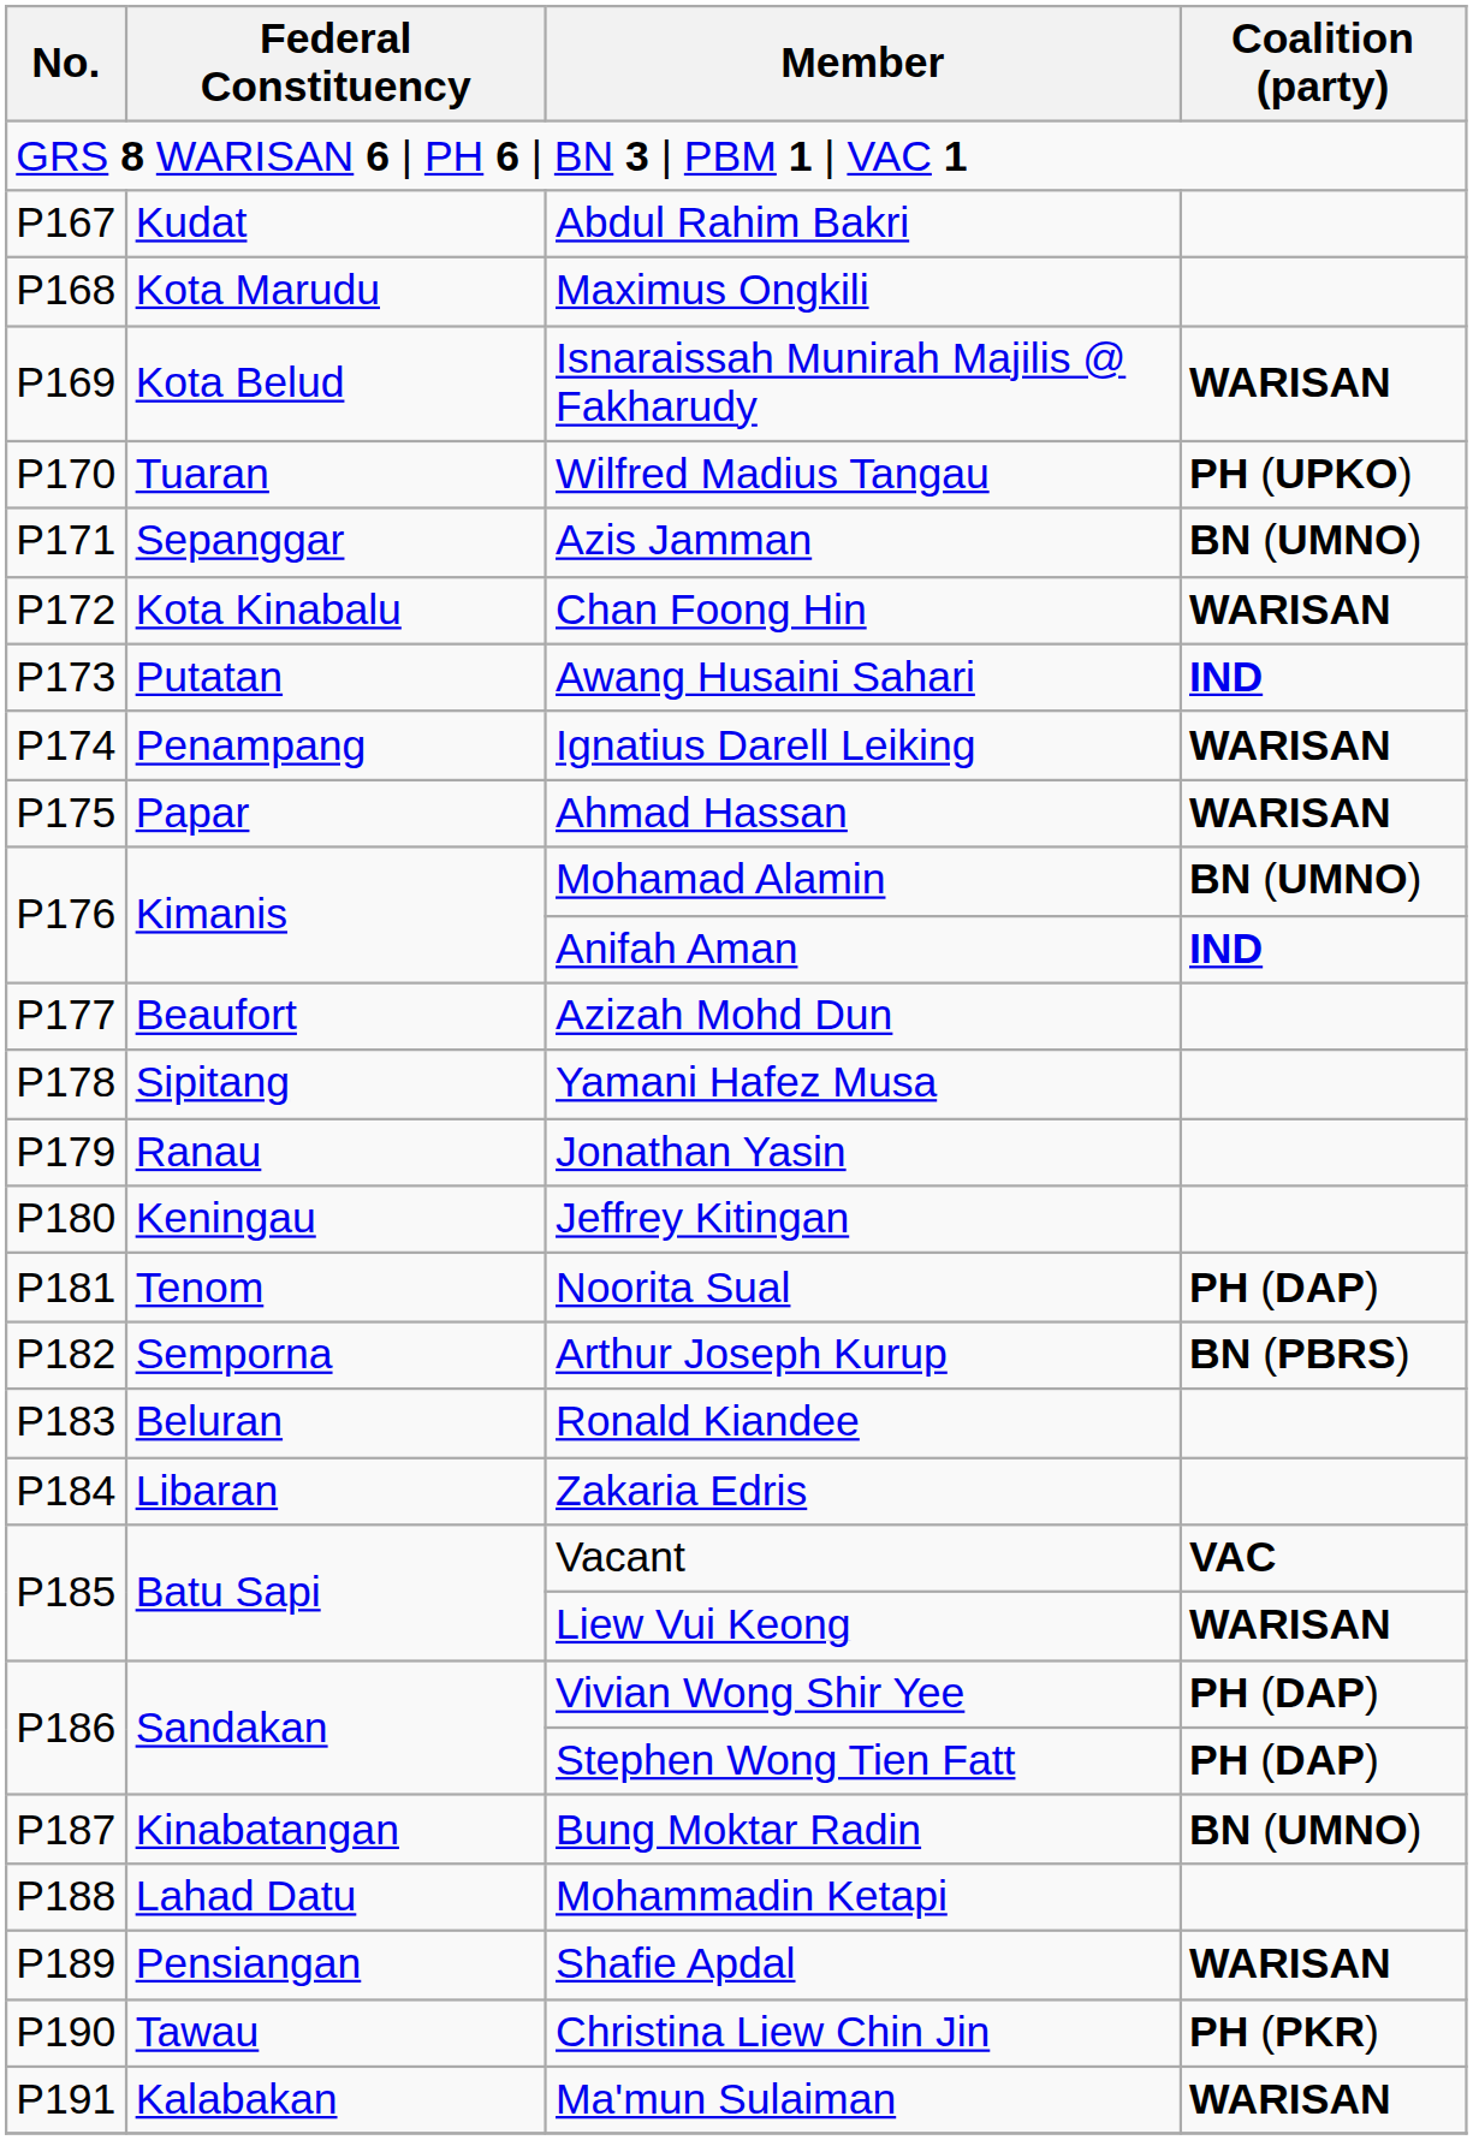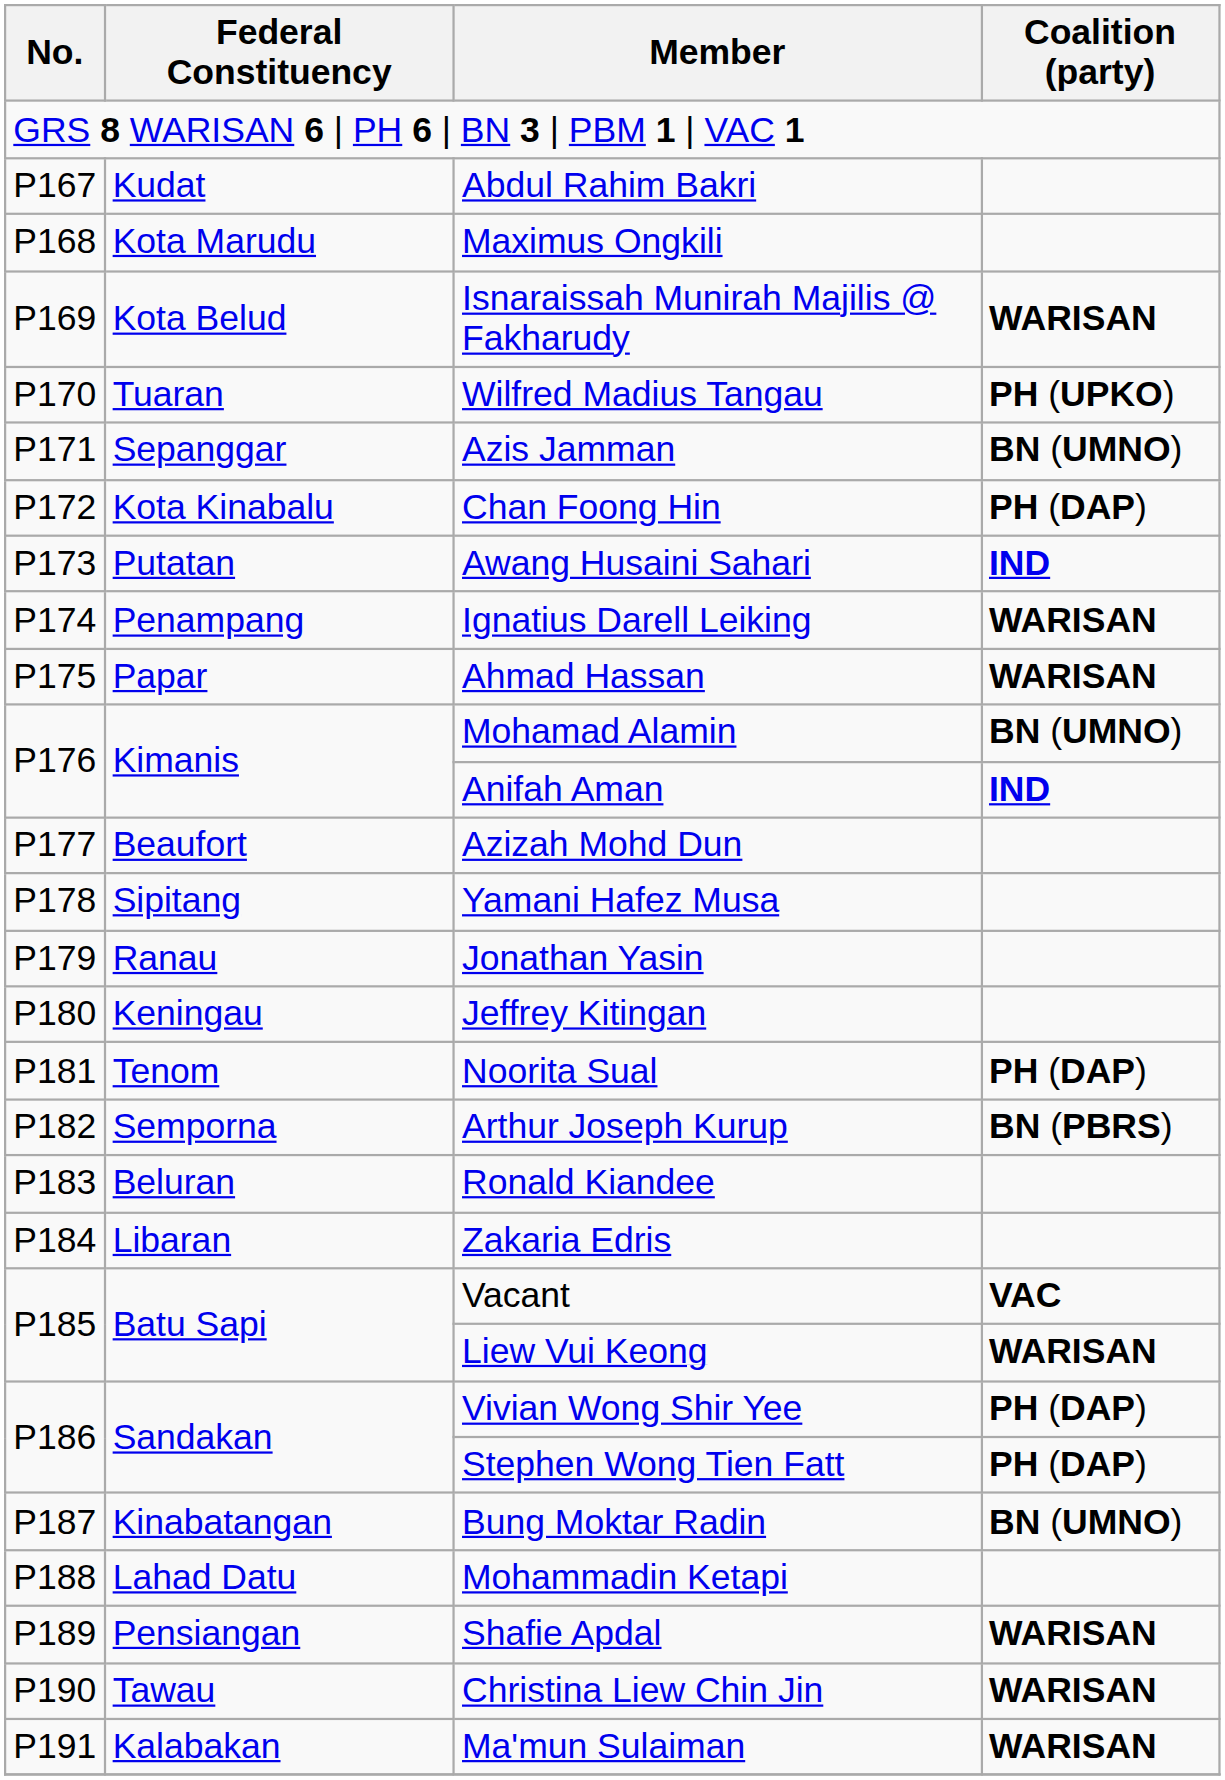Chan Foong Hin | Coalition (party): WARISAN -> PH (DAP)
Christina Liew Chin Jin | Coalition (party): PH (PKR) -> WARISAN
